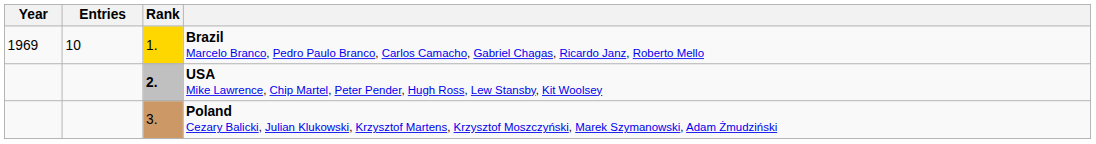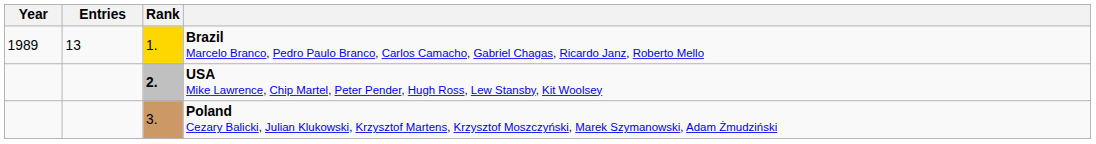row 2 | Year: 1969 -> 1989
row 2 | Entries: 10 -> 13
